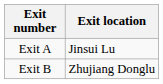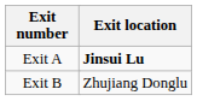Exit A | Exit location: normal -> bold
